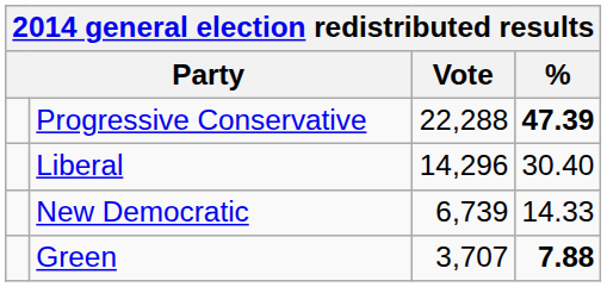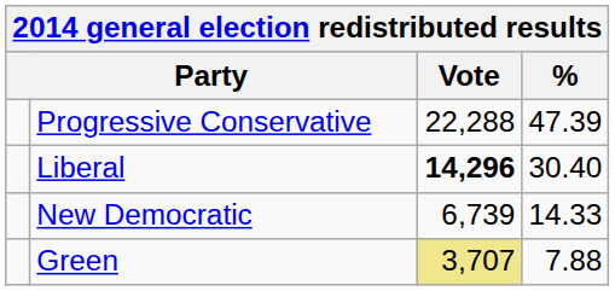Progressive Conservative | %: bold -> normal
Liberal | Vote: normal -> bold
Green | Vote: no background -> khaki background
Green | %: bold -> normal
